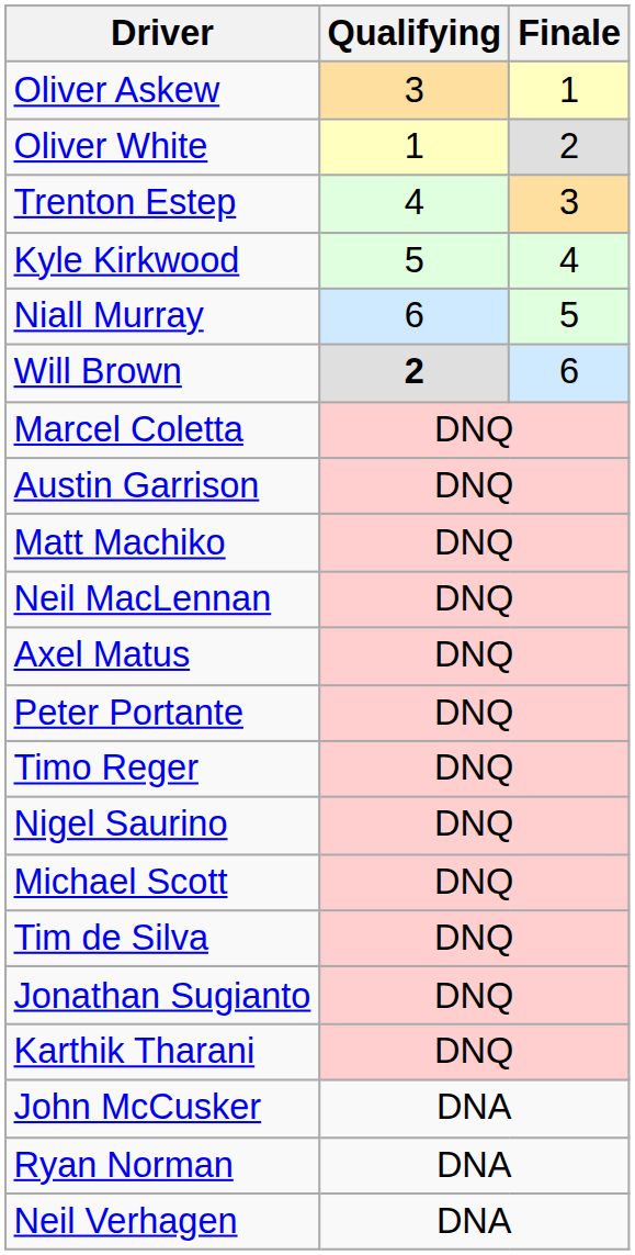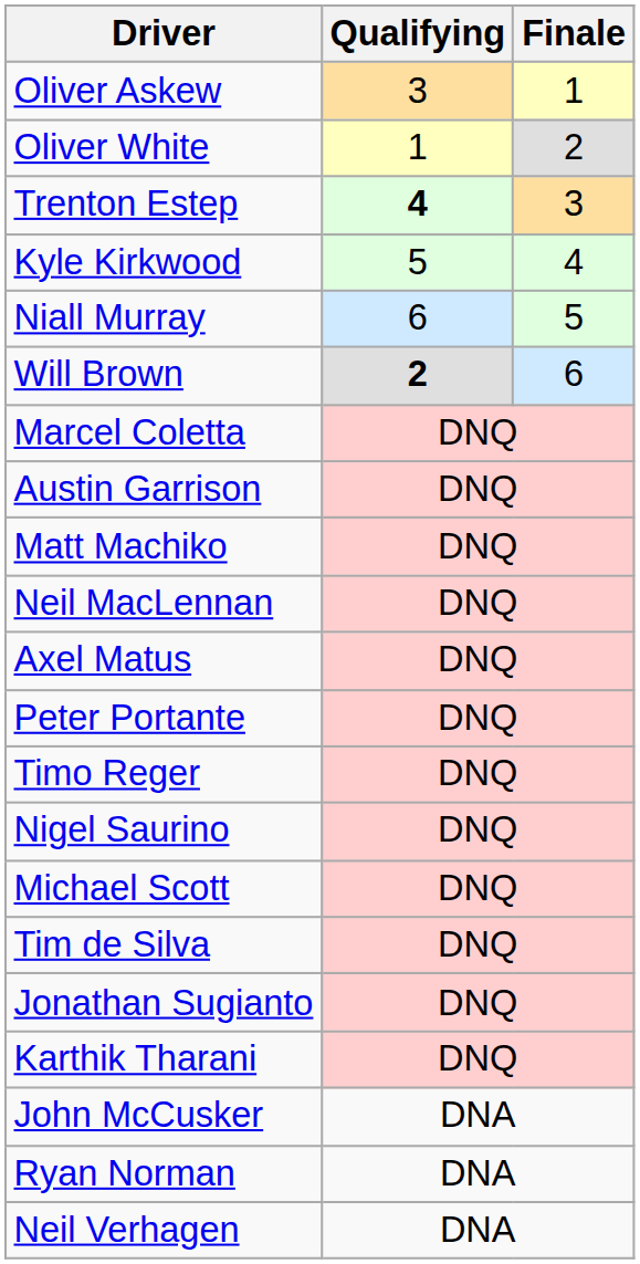Trenton Estep | Qualifying: normal -> bold
